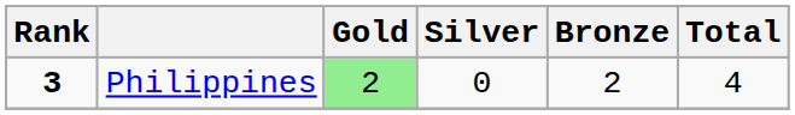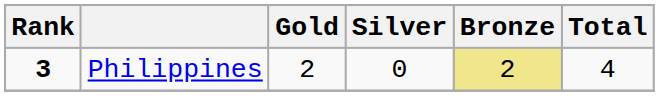Philippines | Gold: lightgreen background -> no background
Philippines | Bronze: no background -> khaki background
